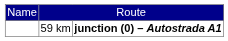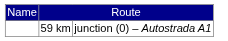59 km | column 3: bold -> normal
